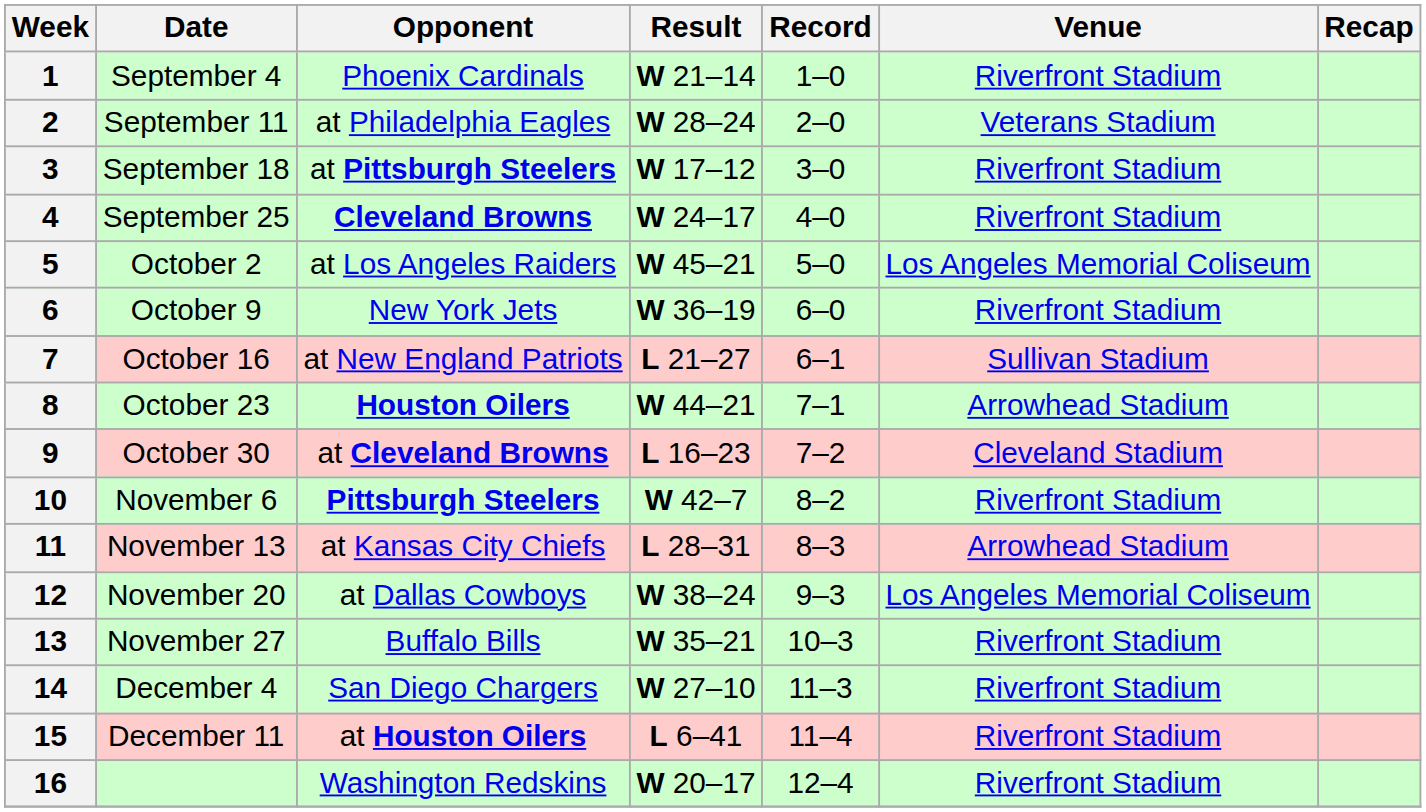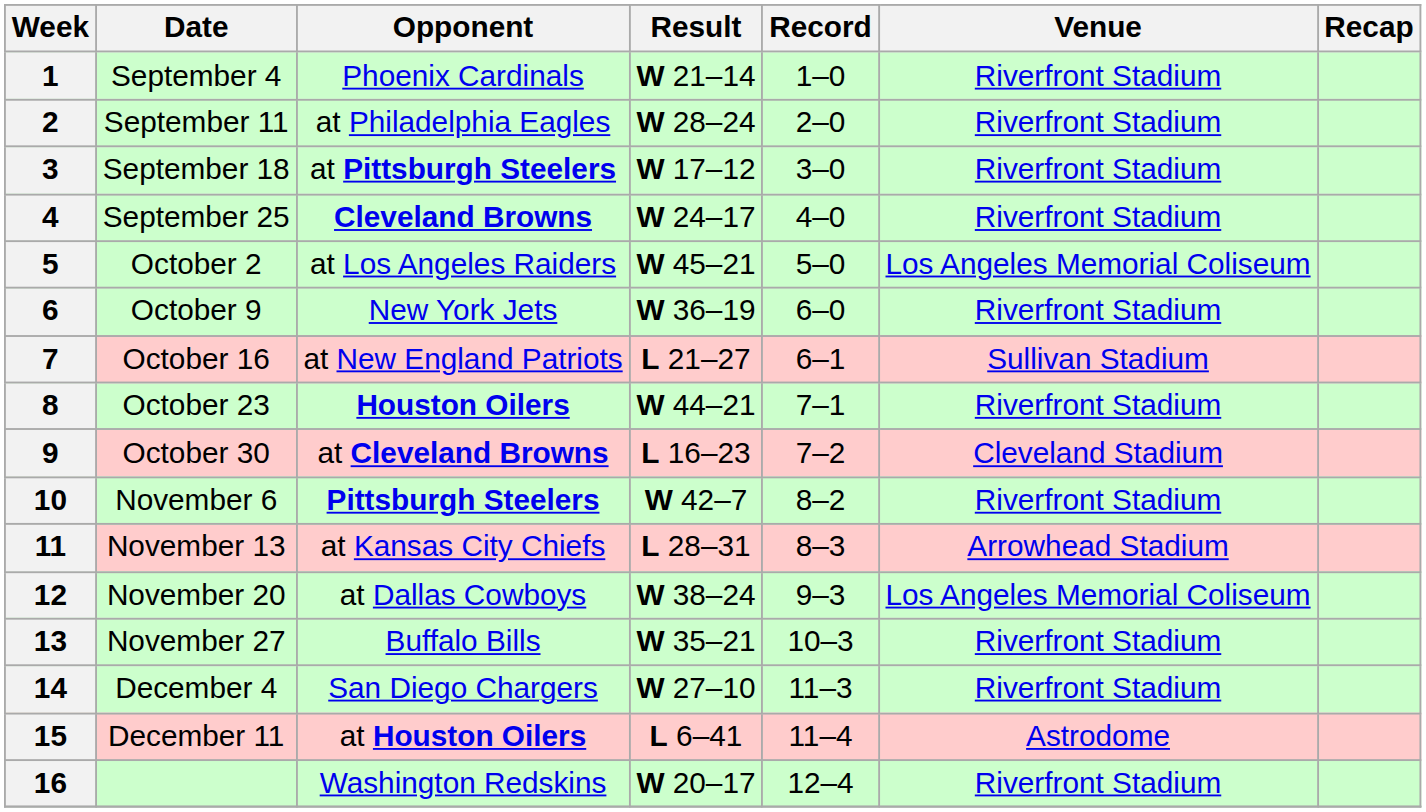2 | Venue: Veterans Stadium -> Riverfront Stadium
8 | Venue: Arrowhead Stadium -> Riverfront Stadium
15 | Venue: Riverfront Stadium -> Astrodome
